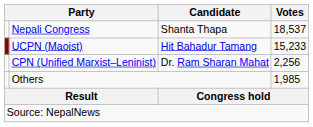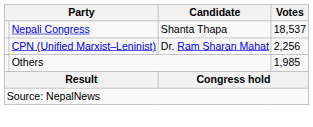- row: UCPN (Maoist) | Hit Bahadur Tamang | 15,233
